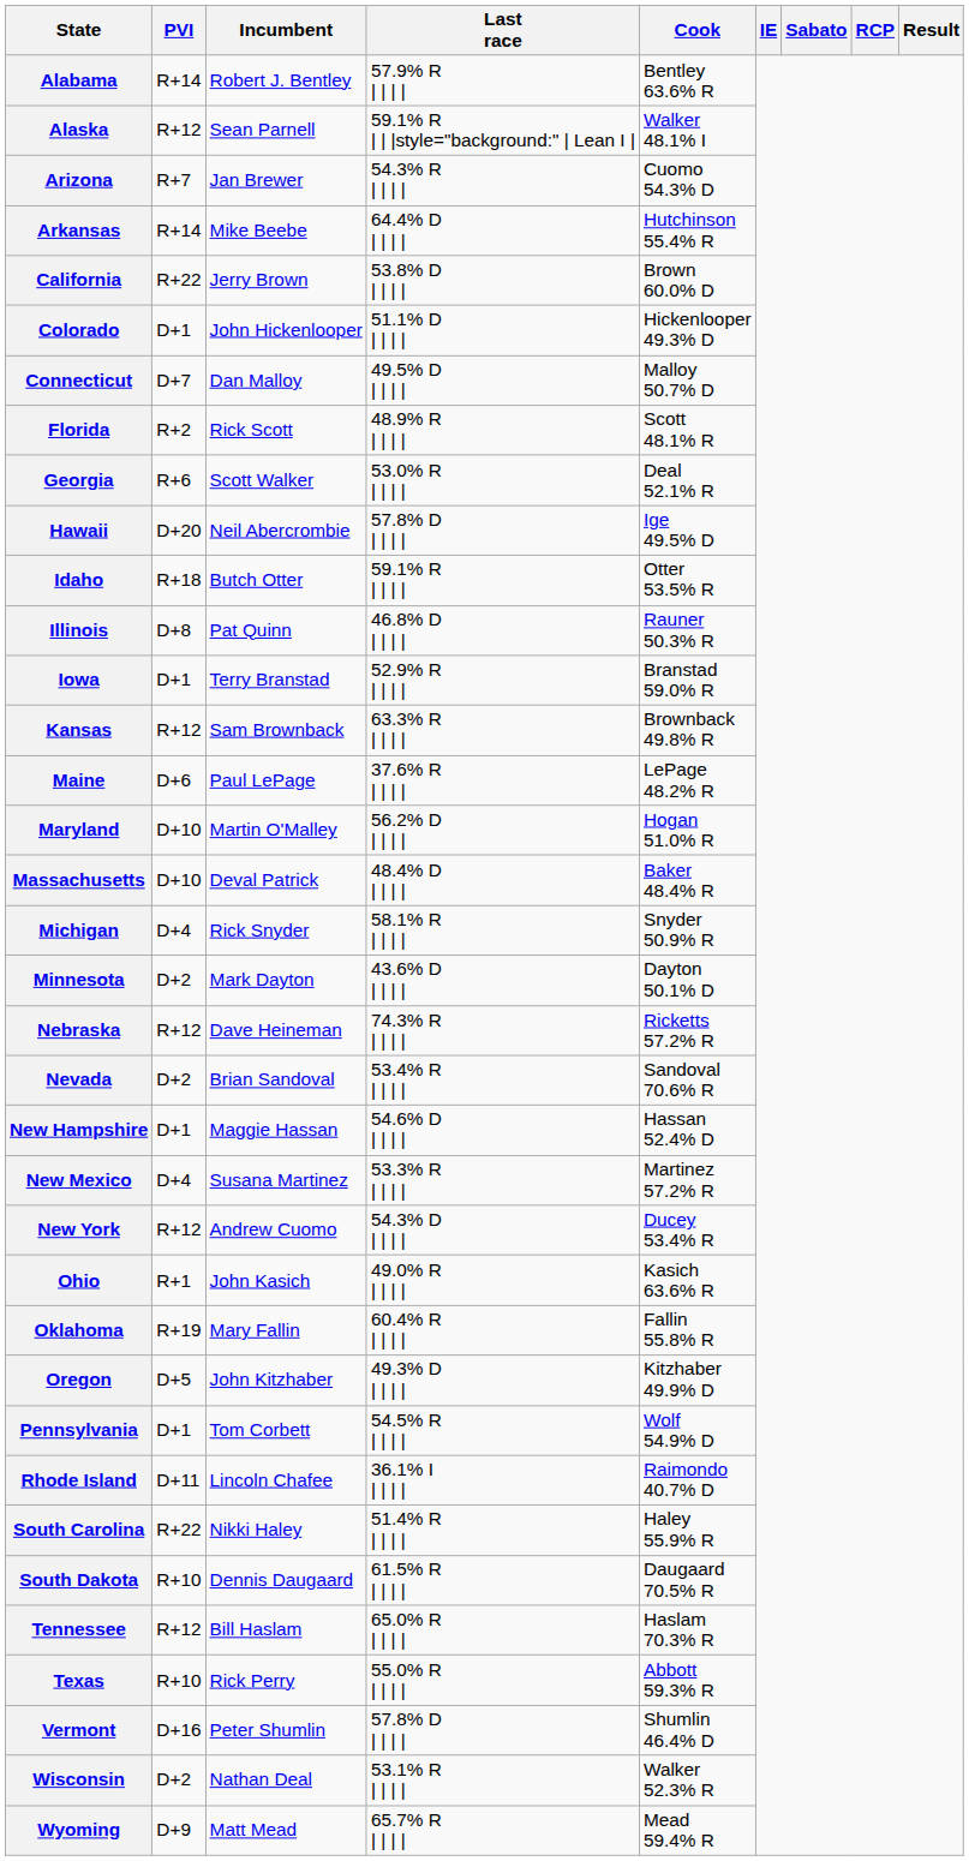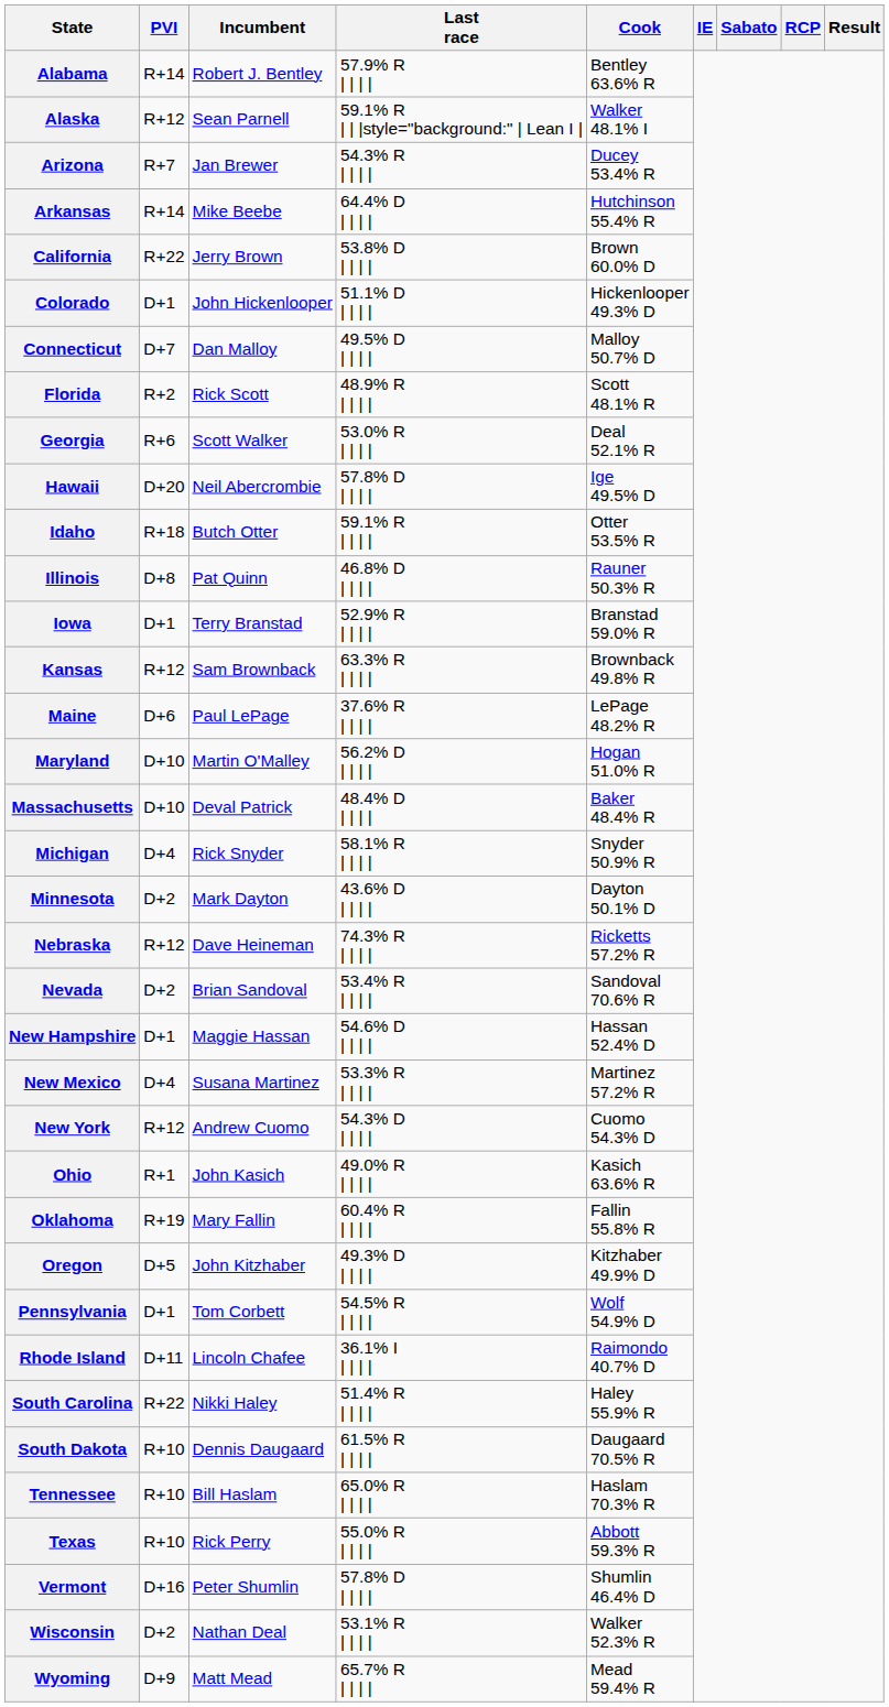Arizona | Cook: Cuomo 54.3% D -> Ducey 53.4% R
New York | Cook: Ducey 53.4% R -> Cuomo 54.3% D
Tennessee | PVI: R+12 -> R+10
